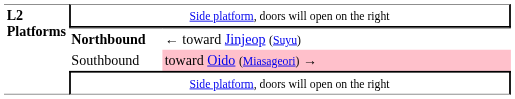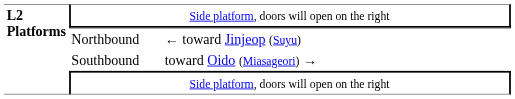Northbound | column 2: bold -> normal
Southbound | column 3: pink background -> no background
